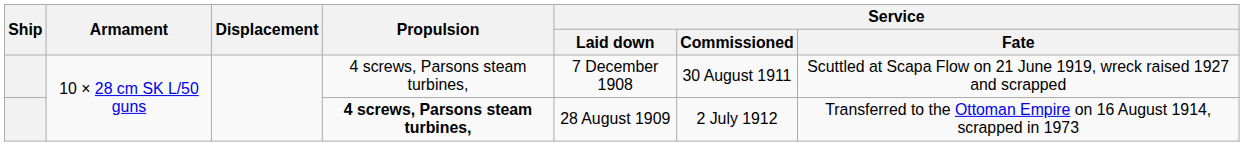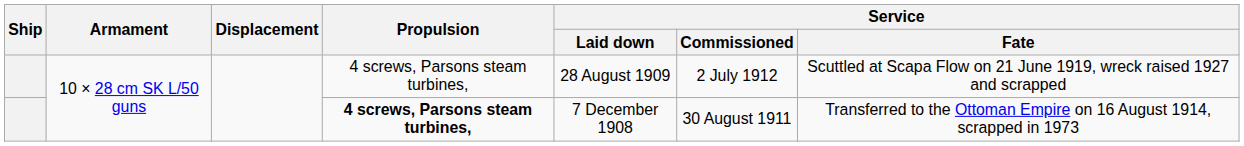row 3 | Service / Laid down: 7 December 1908 -> 28 August 1909
row 3 | Service / Commissioned: 30 August 1911 -> 2 July 1912
row 4 | Service / Laid down: 28 August 1909 -> 7 December 1908
row 4 | Service / Commissioned: 2 July 1912 -> 30 August 1911
